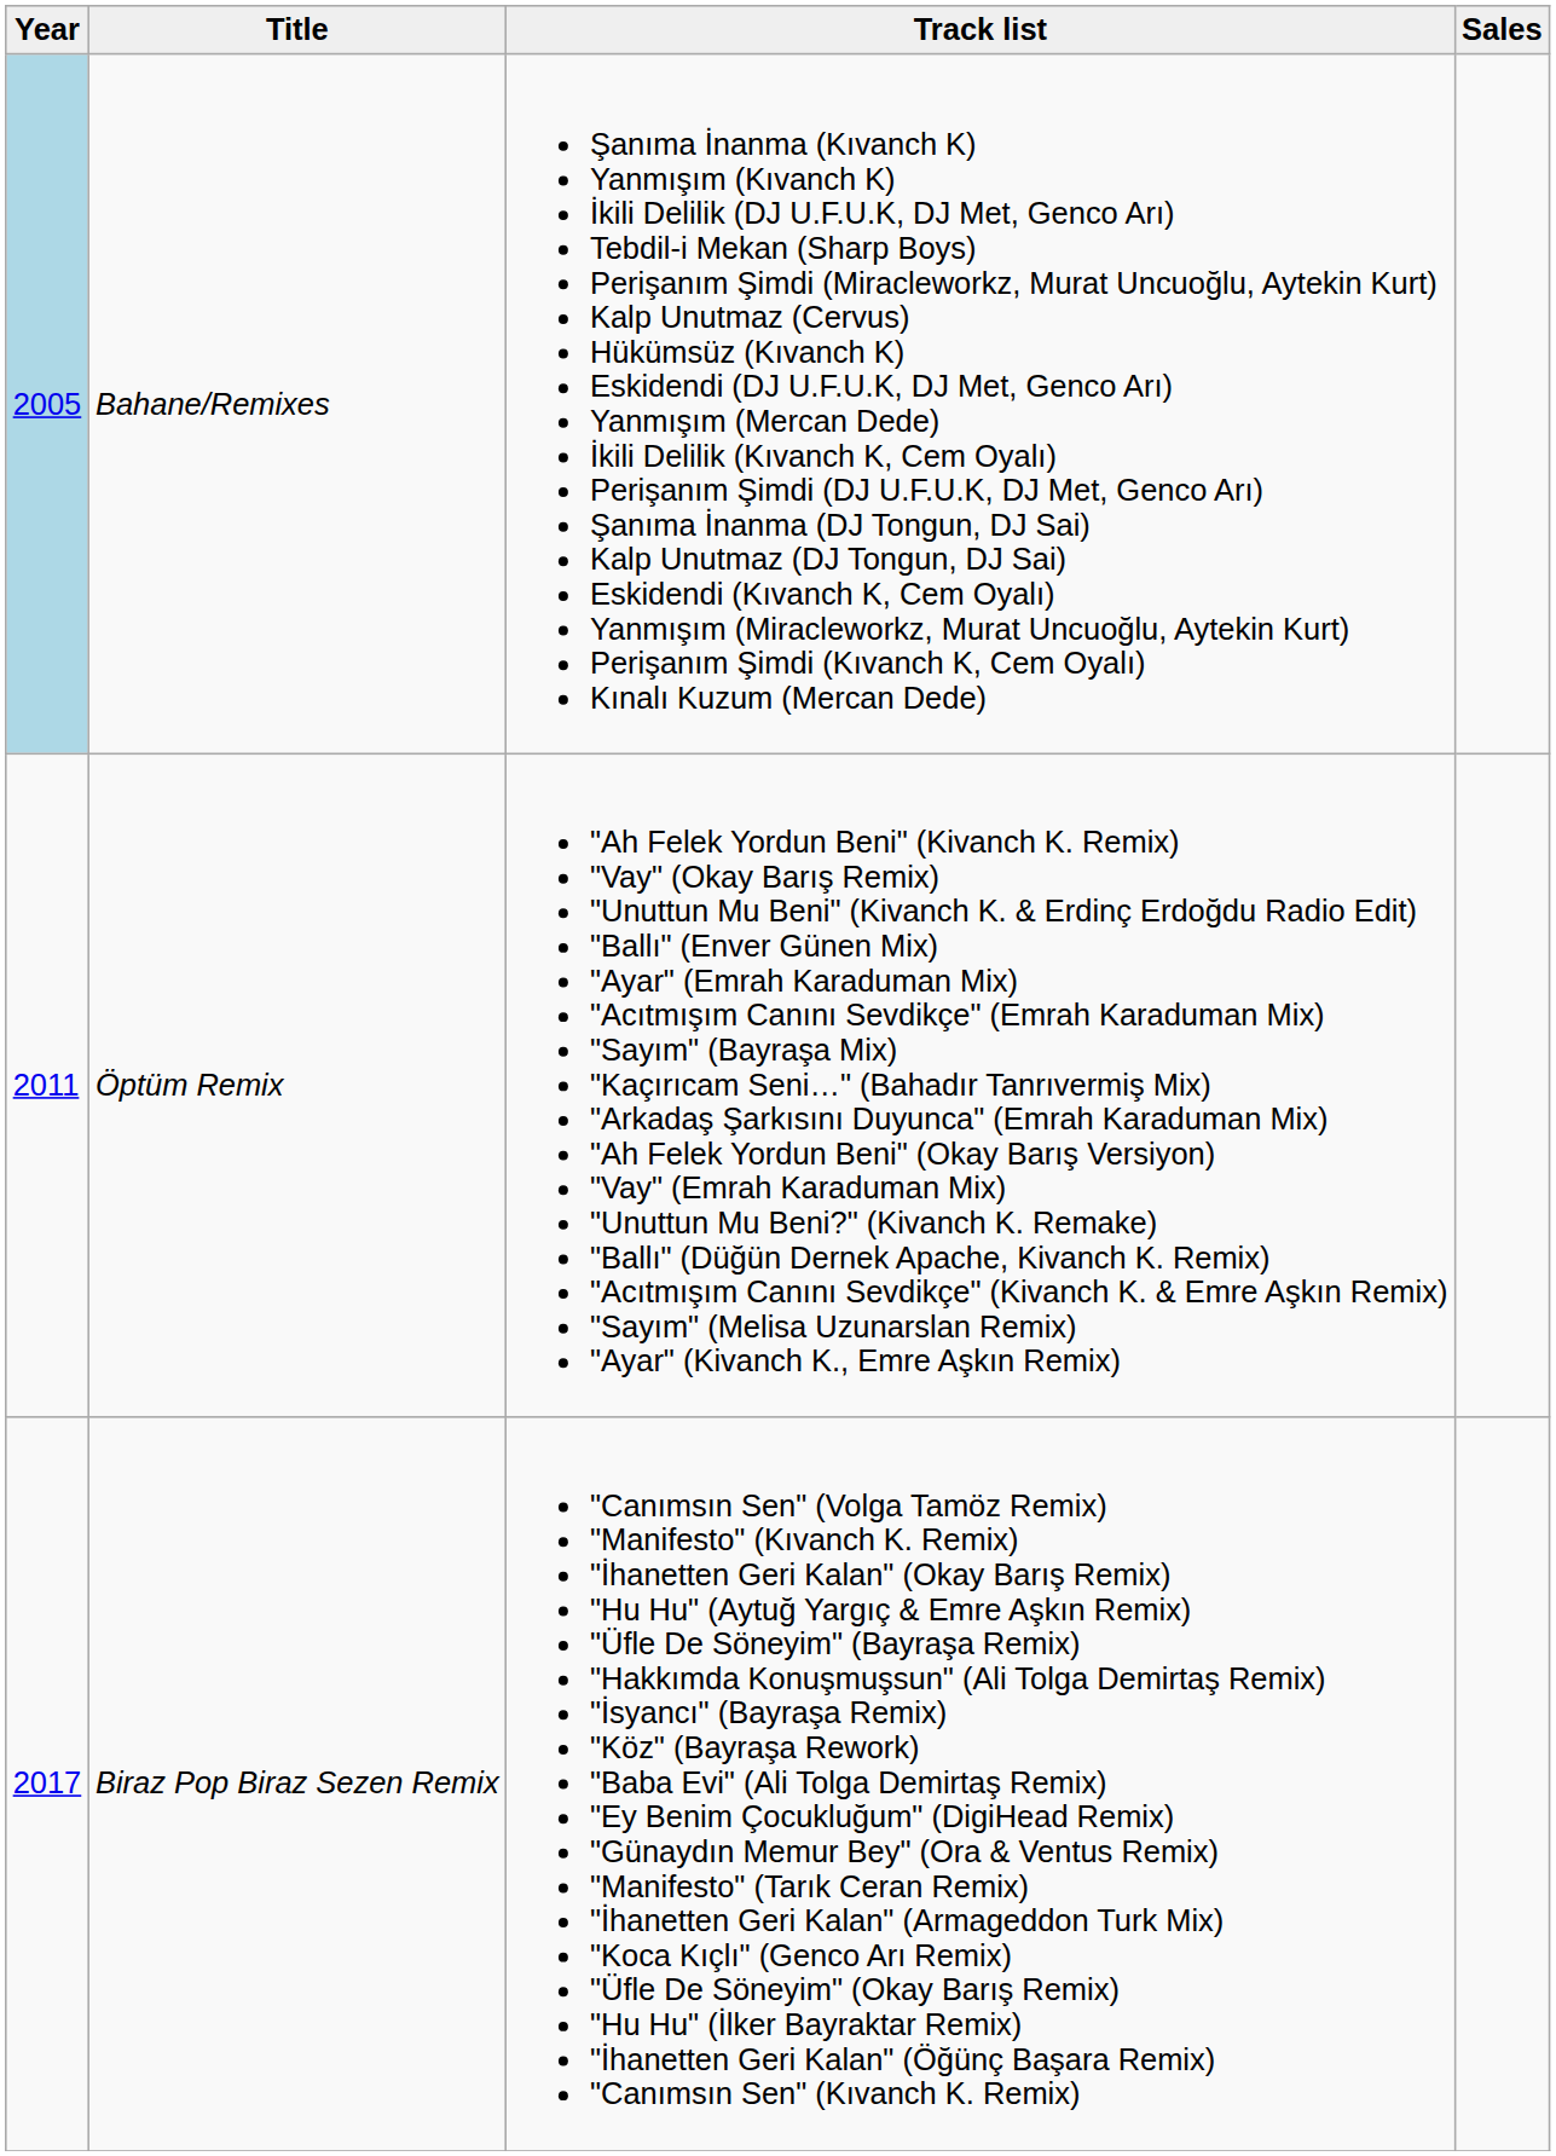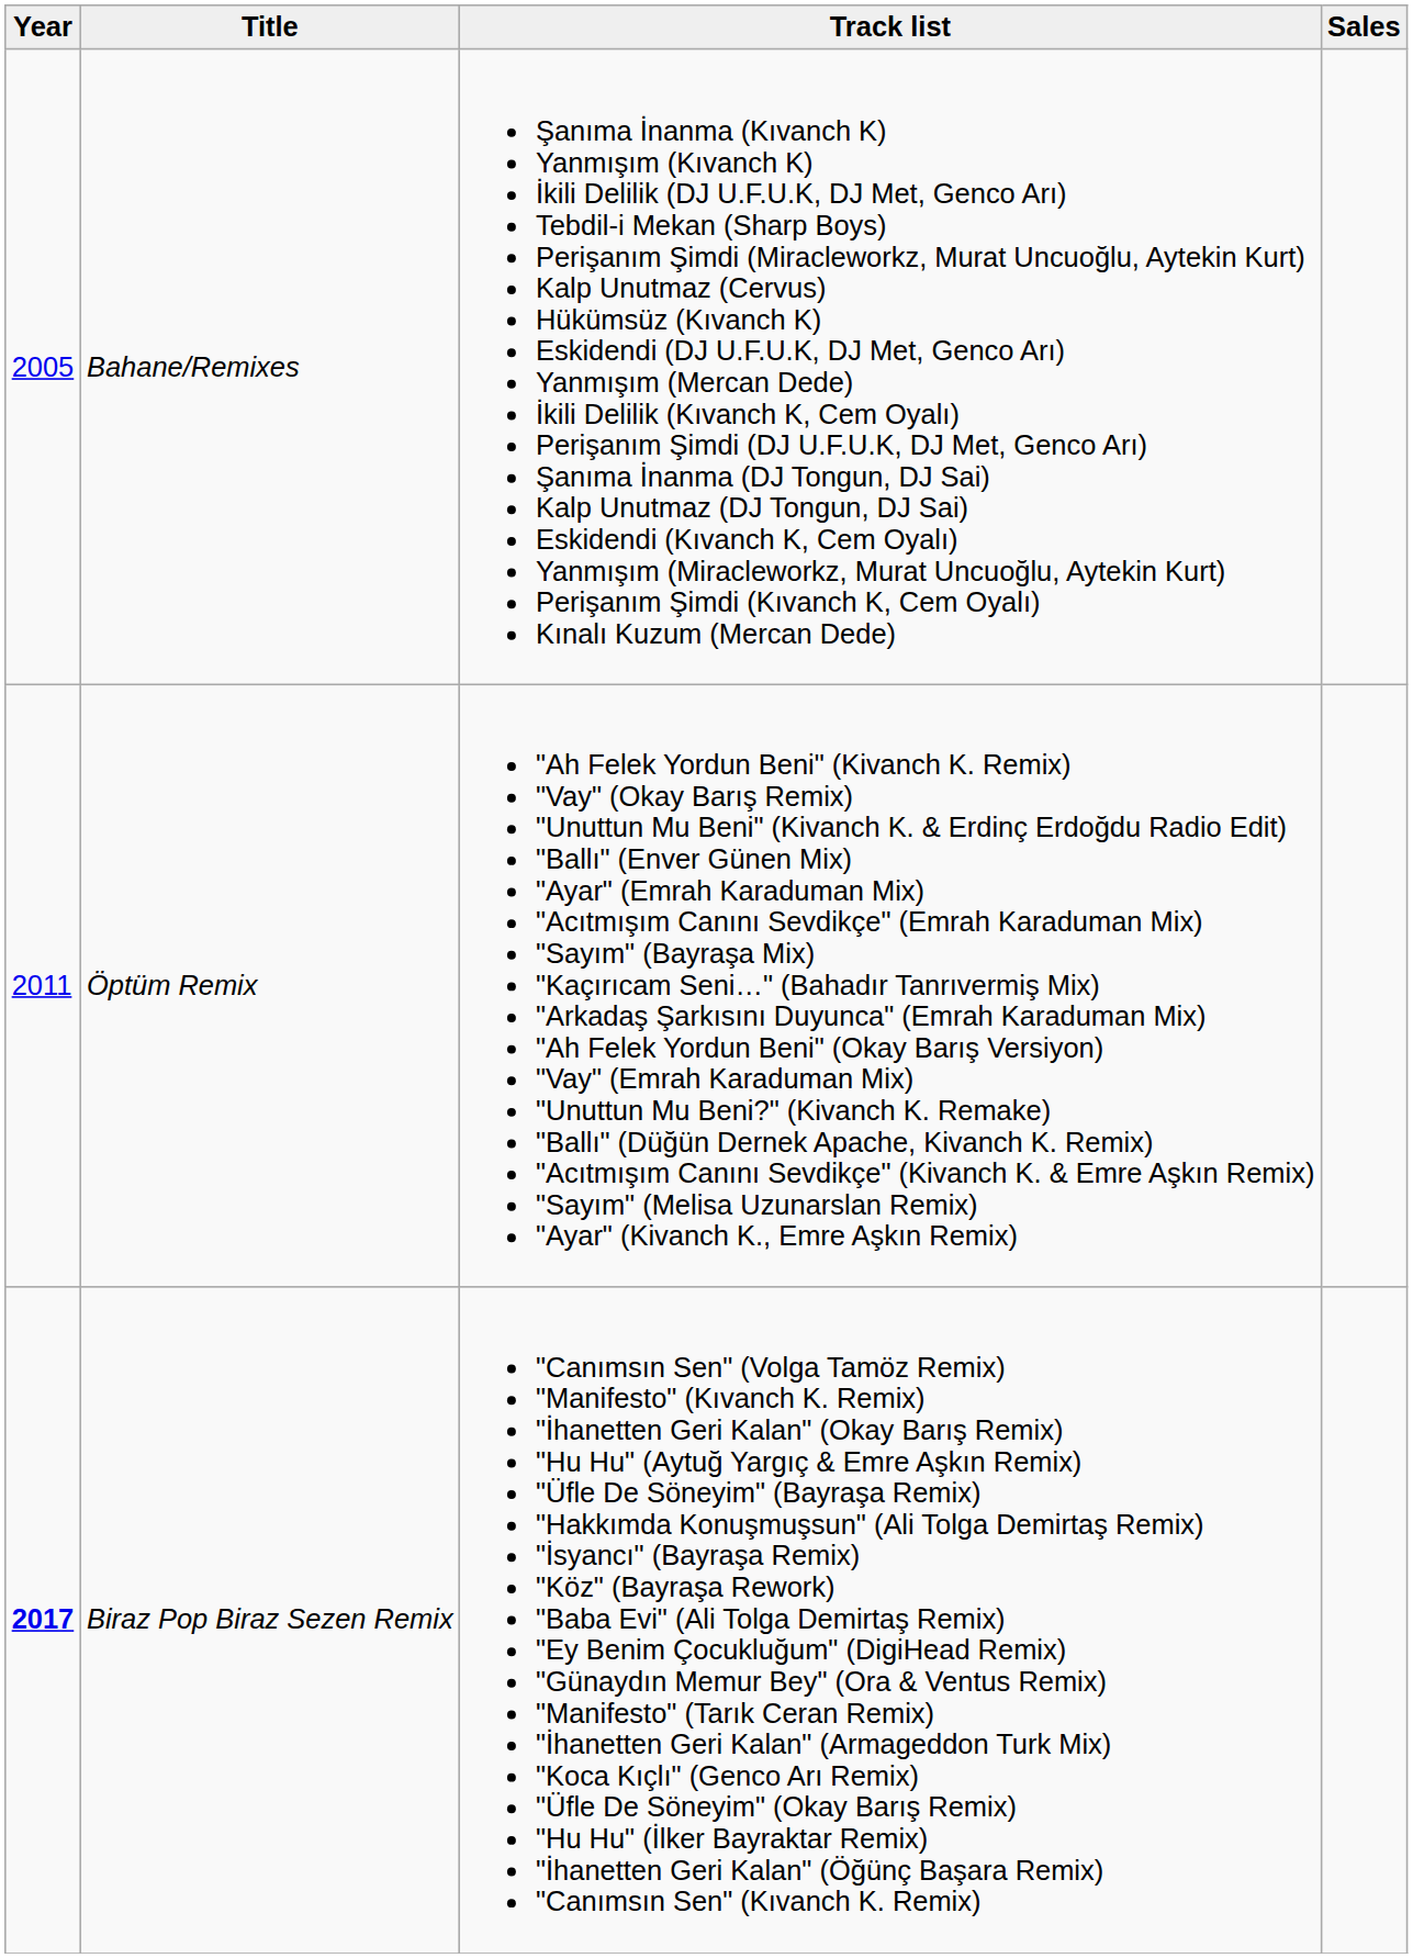Bahane/Remixes | Year: lightblue background -> no background
Biraz Pop Biraz Sezen Remix | Year: normal -> bold
